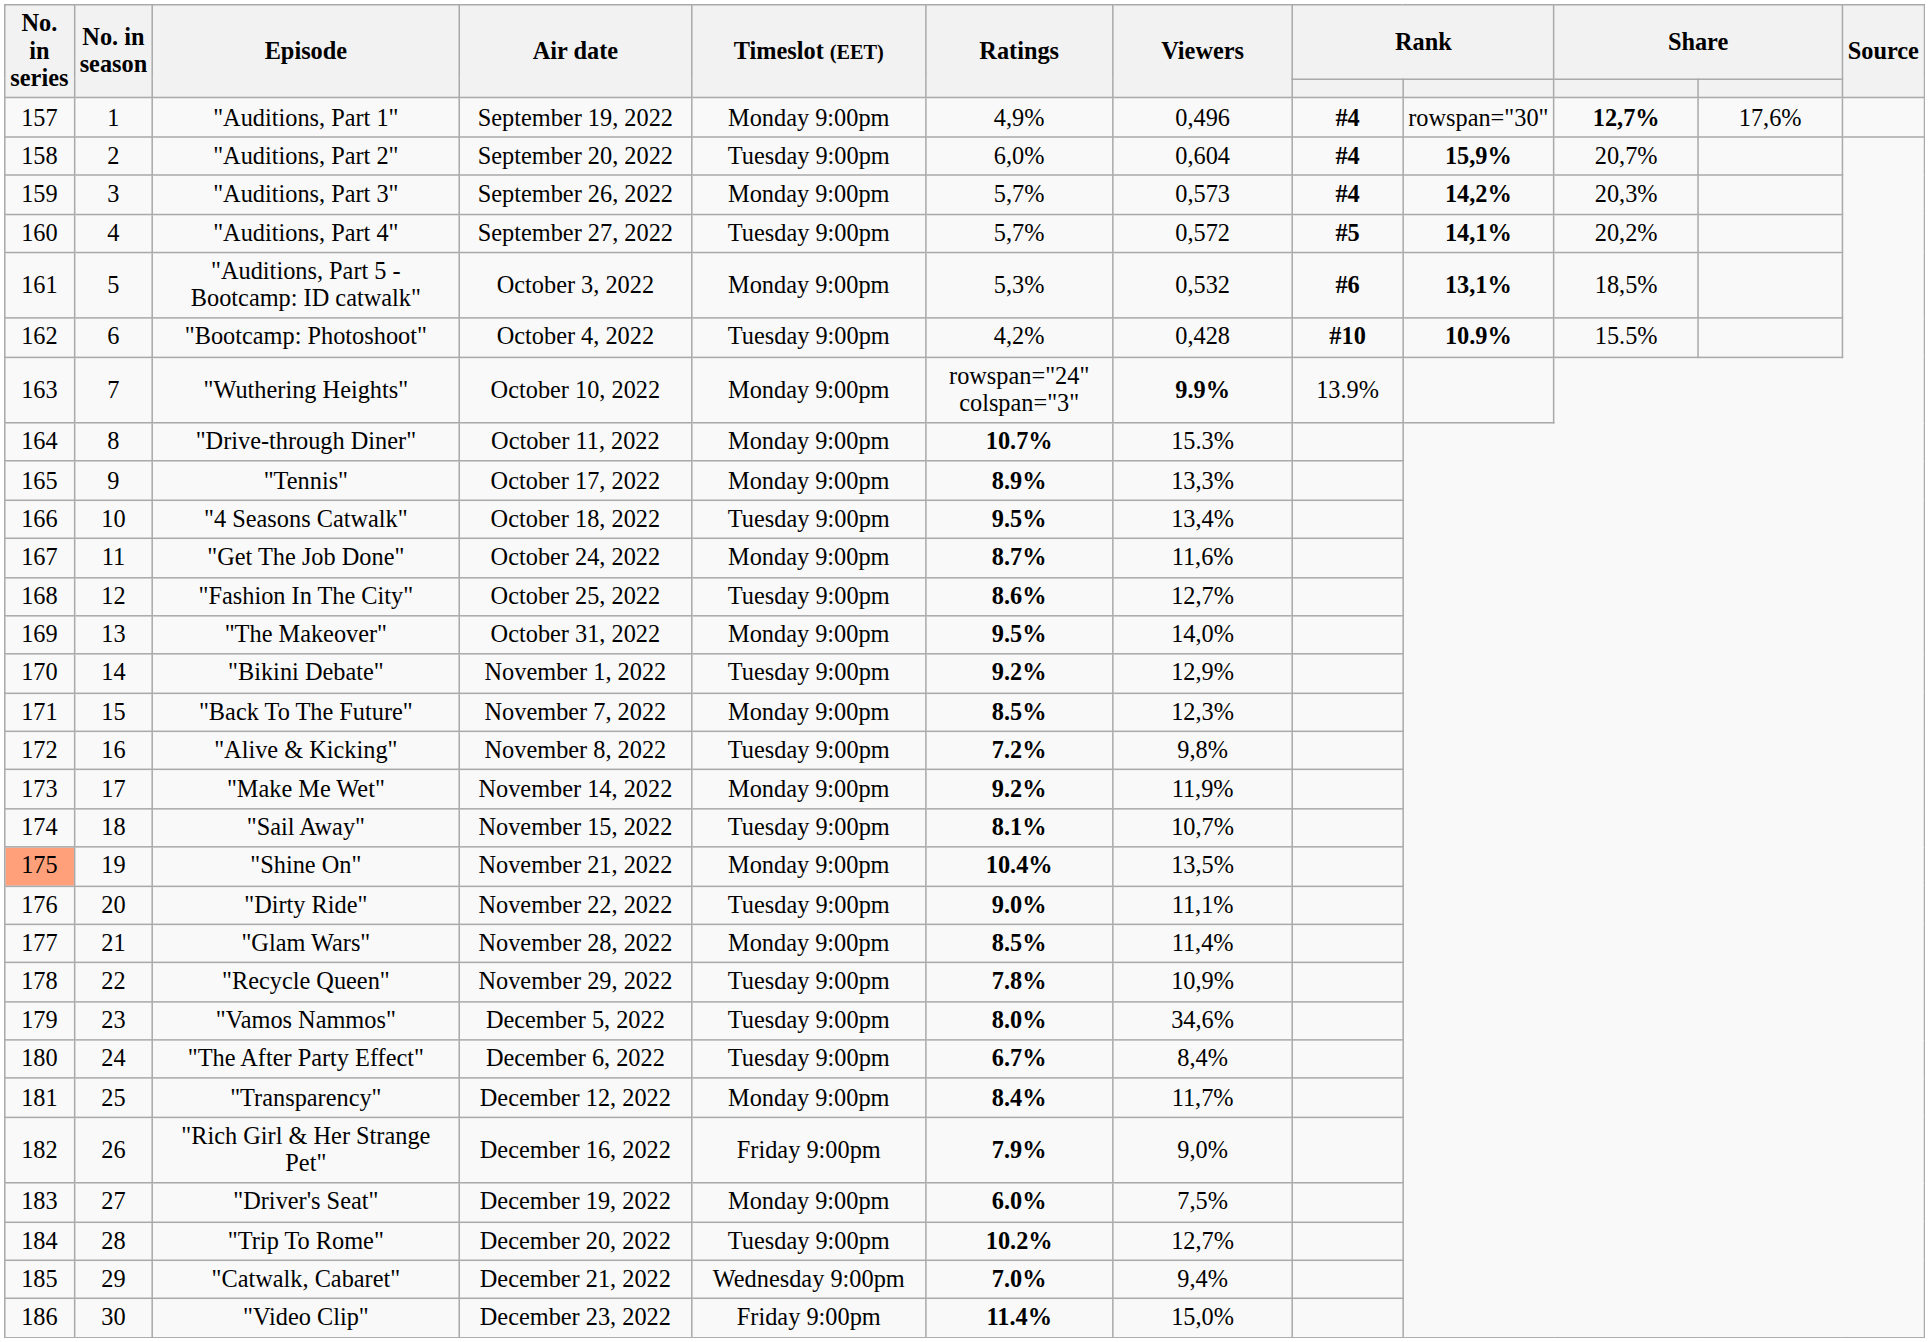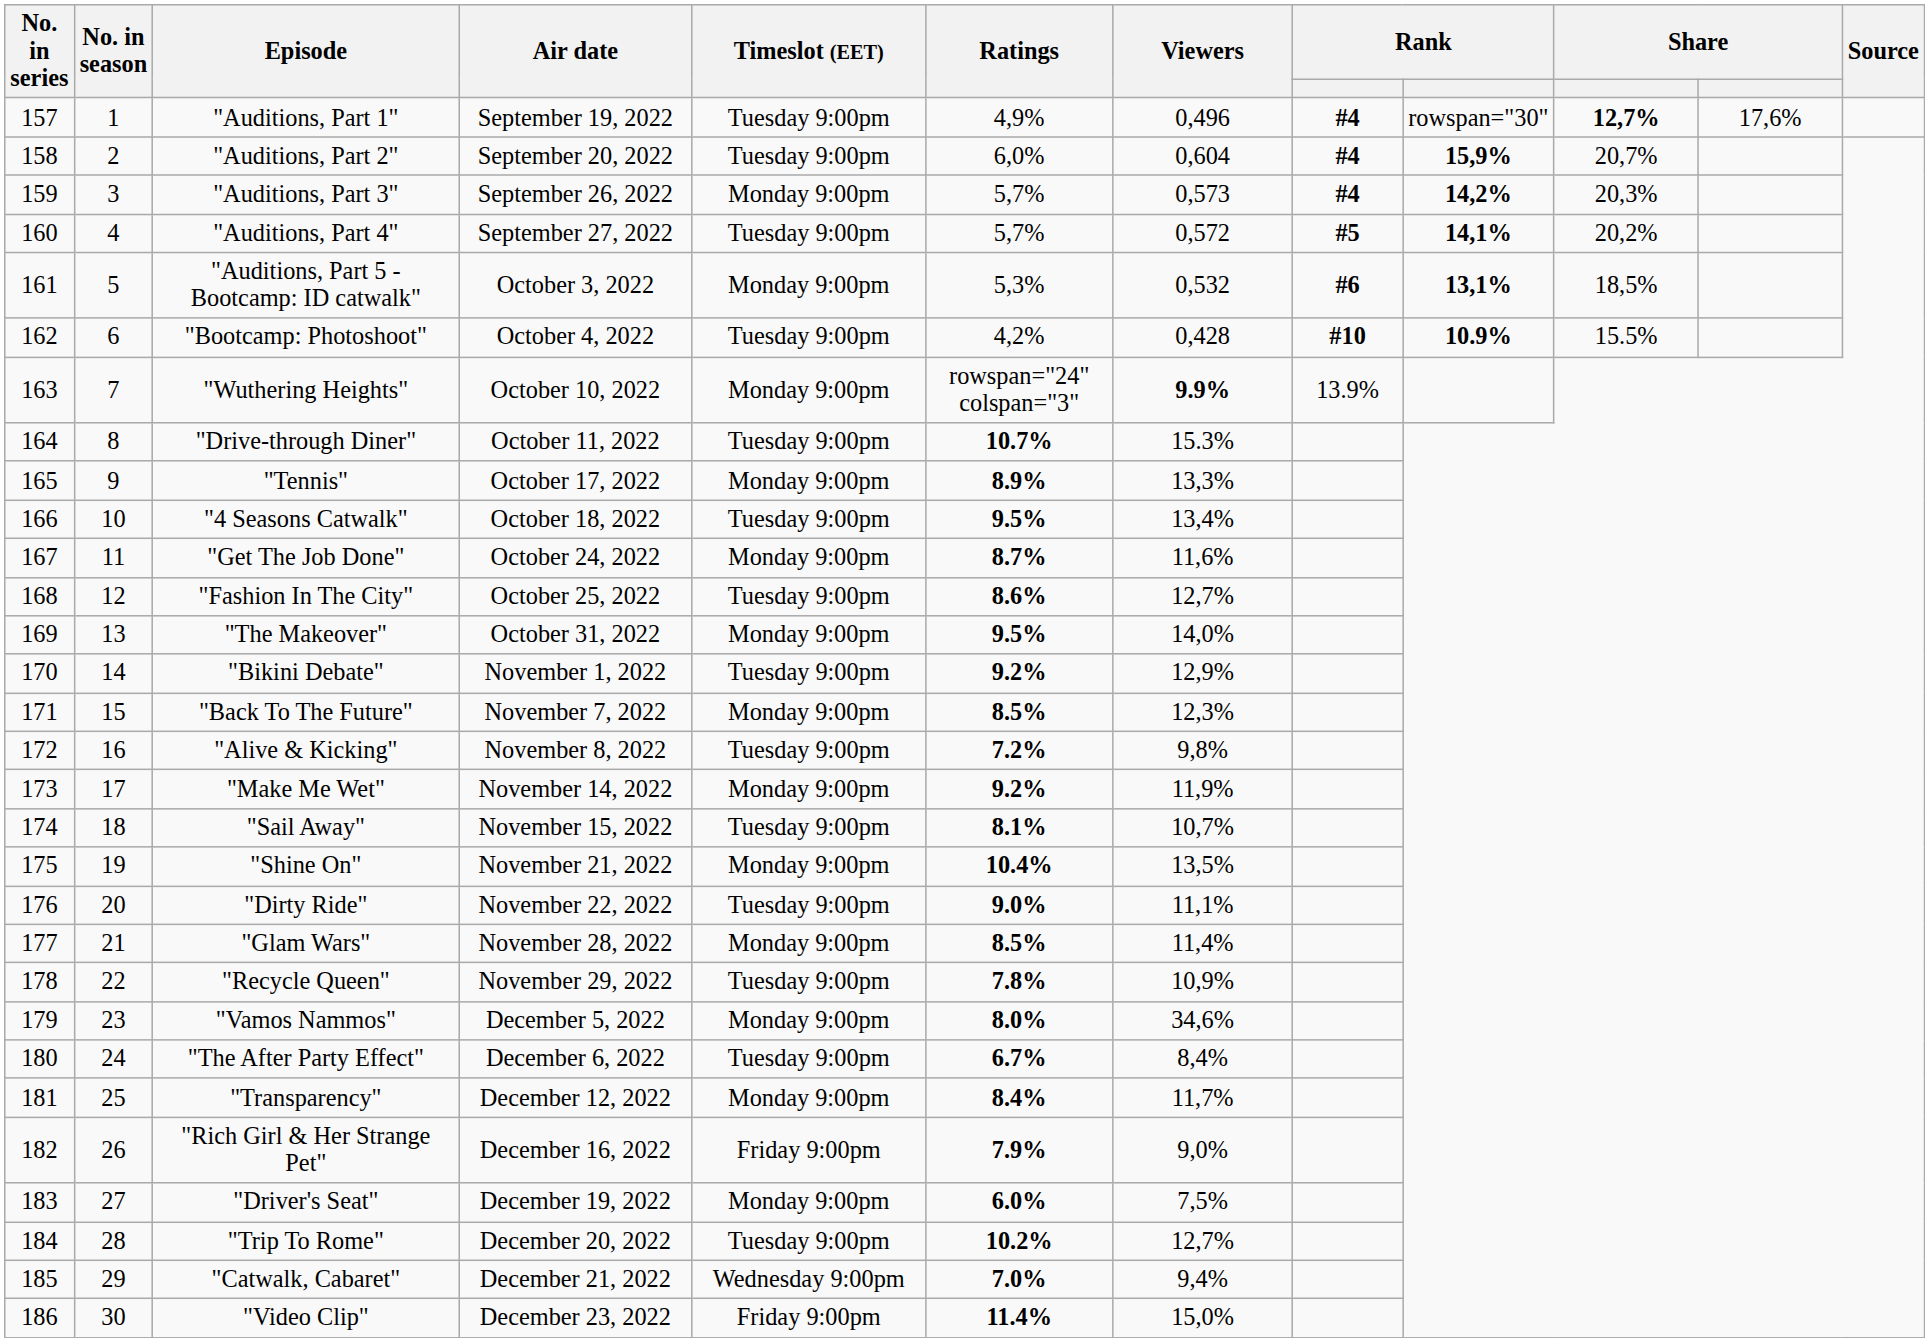"Auditions, Part 1" | Timeslot (EET): Monday 9:00pm -> Tuesday 9:00pm
"Drive-through Diner" | Timeslot (EET): Monday 9:00pm -> Tuesday 9:00pm
"Shine On" | No. in series: lightsalmon background -> no background
"Vamos Nammos" | Timeslot (EET): Tuesday 9:00pm -> Monday 9:00pm
